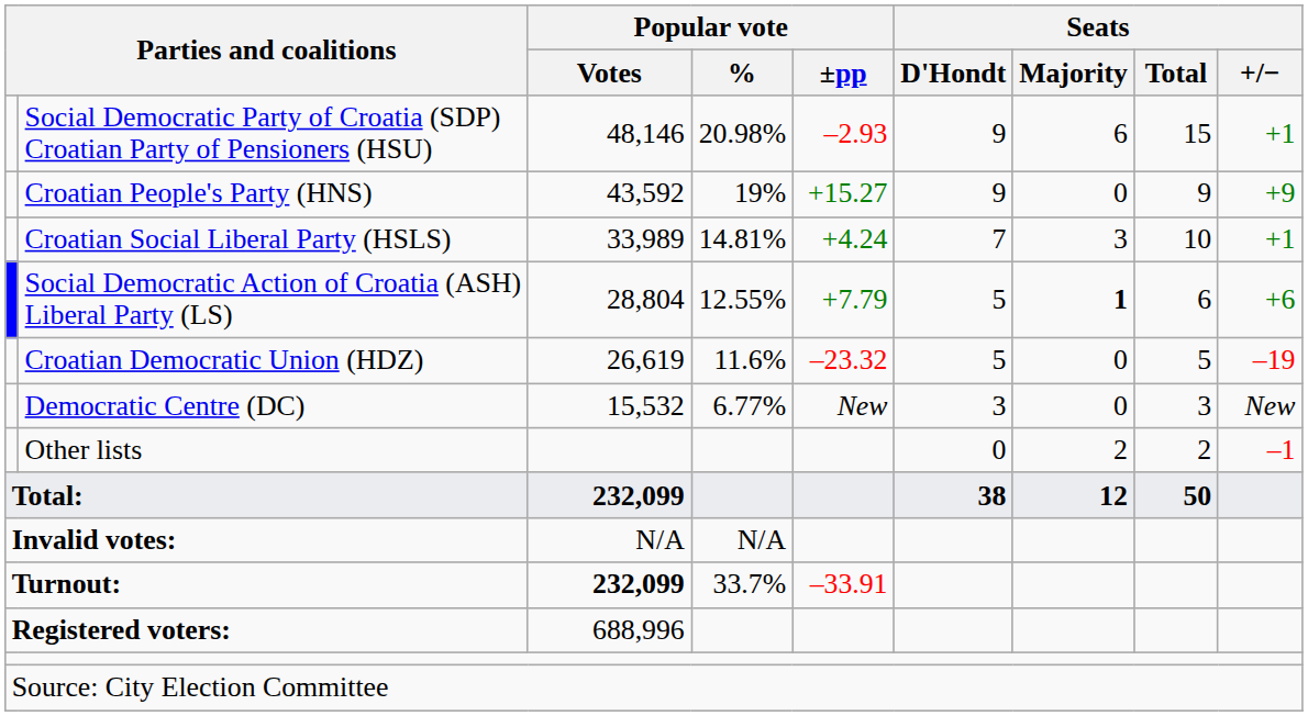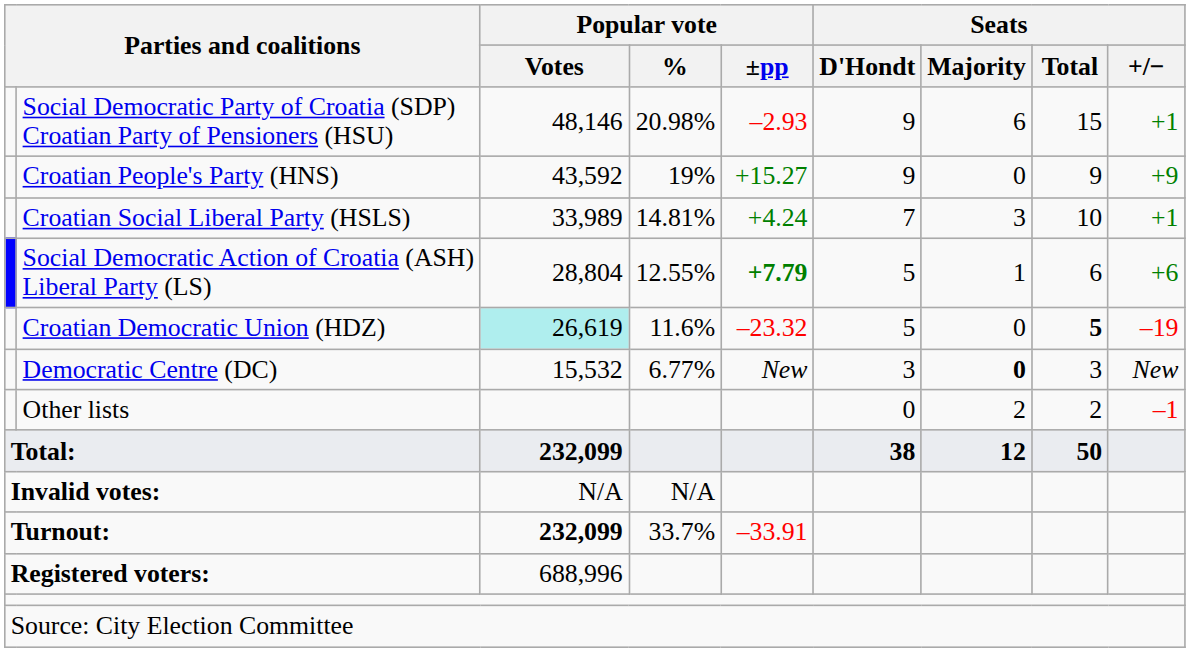Social Democratic Action of Croatia (ASH) Liberal Party (LS) | Popular vote / ±pp: normal -> bold
Social Democratic Action of Croatia (ASH) Liberal Party (LS) | Seats / Majority: bold -> normal
Croatian Democratic Union (HDZ) | Popular vote / Votes: no background -> paleturquoise background
Croatian Democratic Union (HDZ) | Seats / Total: normal -> bold
Democratic Centre (DC) | Seats / Majority: normal -> bold
